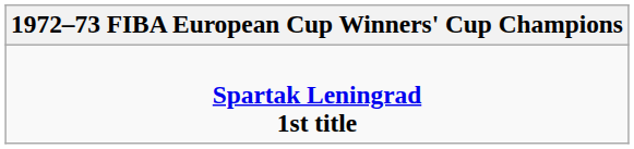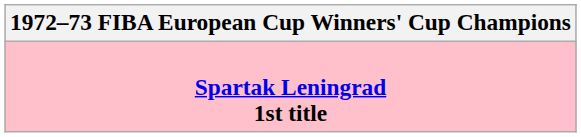row 2 | column 1: no background -> pink background
